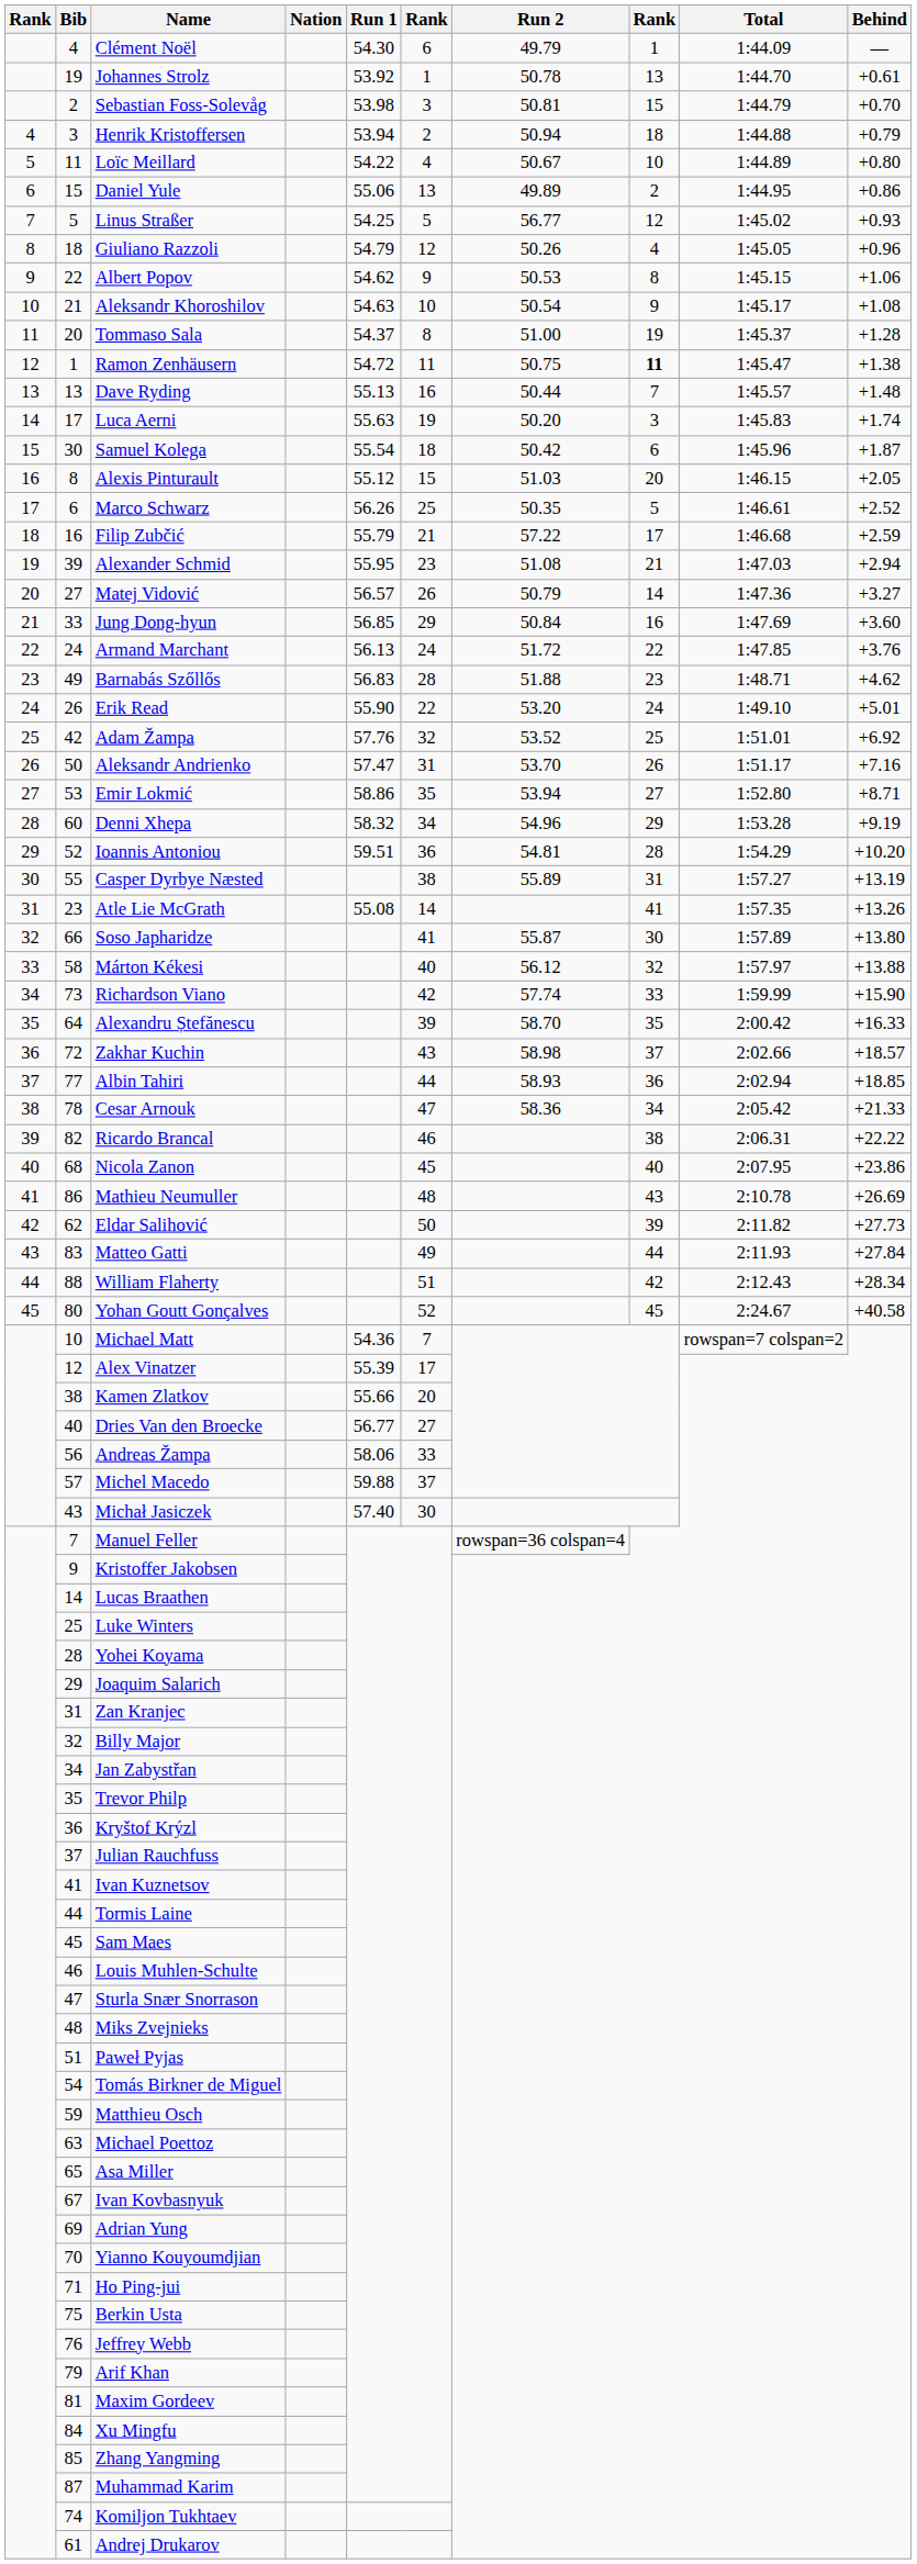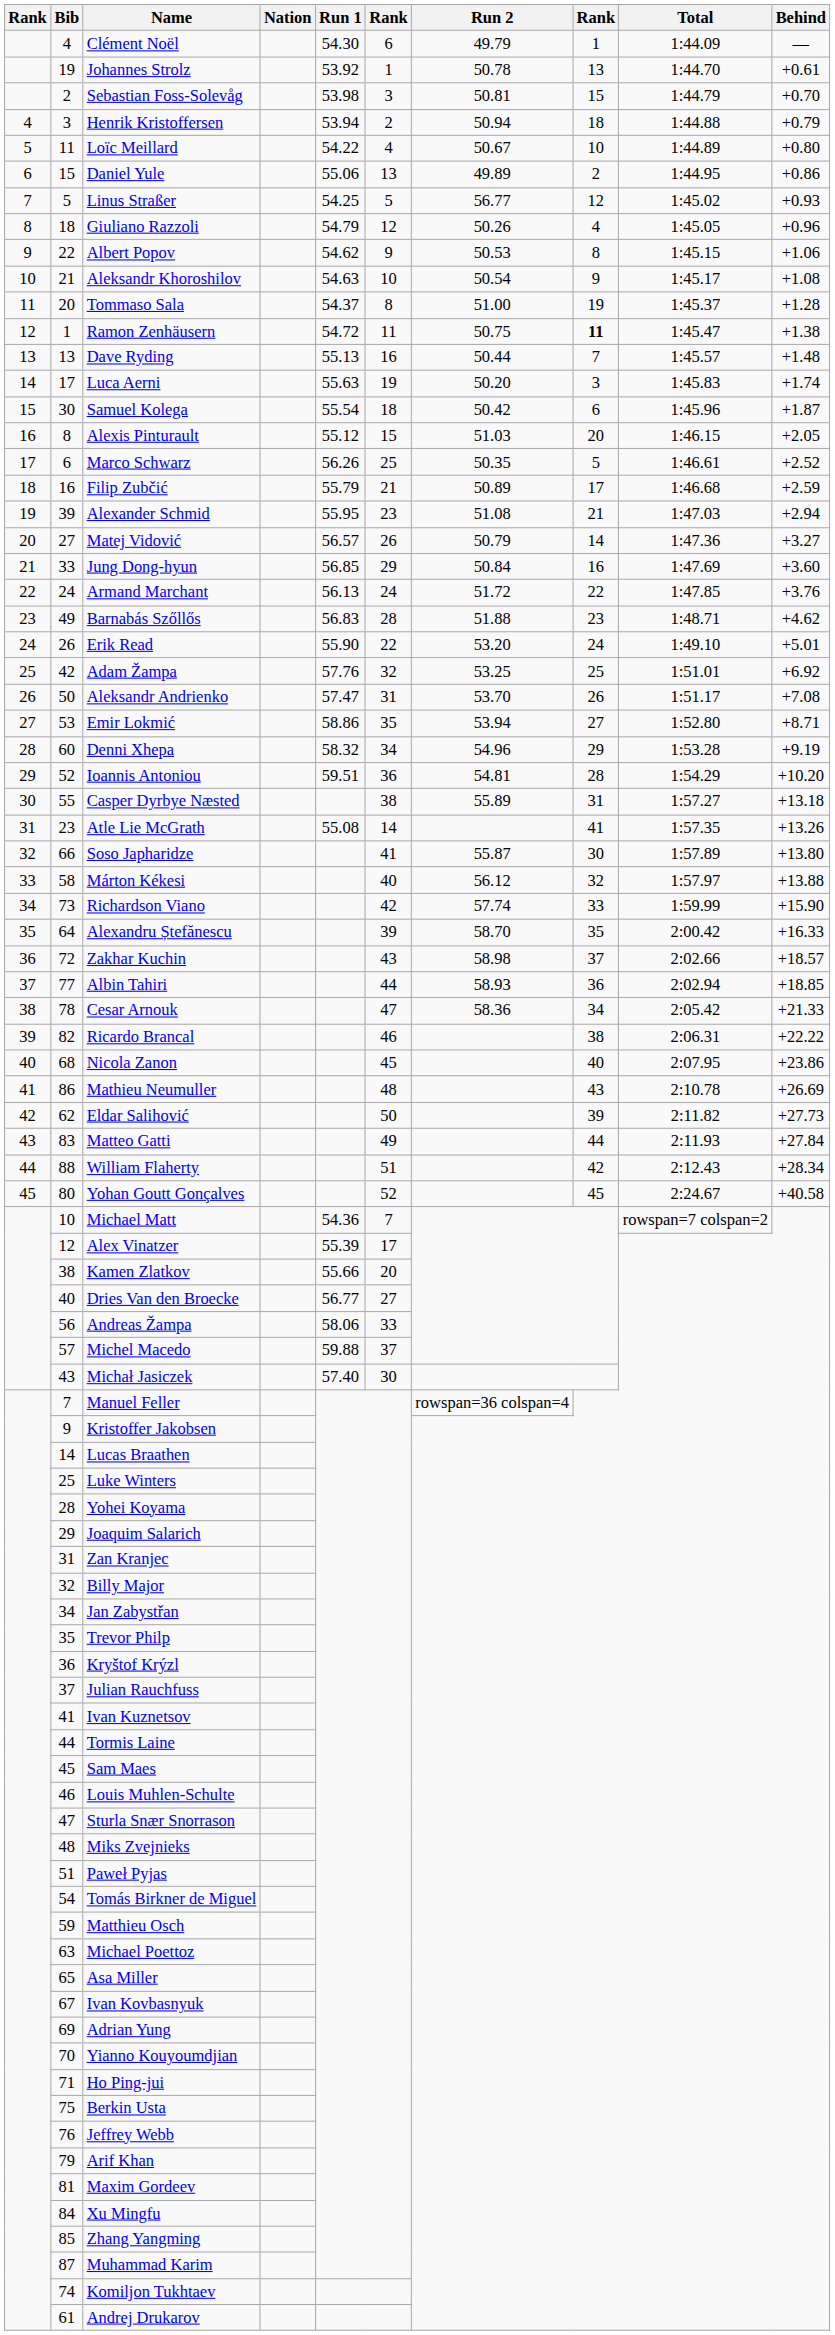Filip Zubčić | Run 2: 57.22 -> 50.89
Adam Žampa | Run 2: 53.52 -> 53.25
Aleksandr Andrienko | Behind: +7.16 -> +7.08
Casper Dyrbye Næsted | Behind: +13.19 -> +13.18
